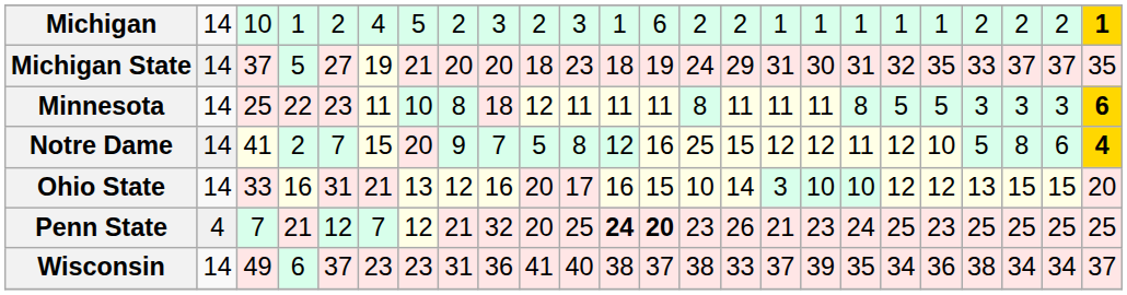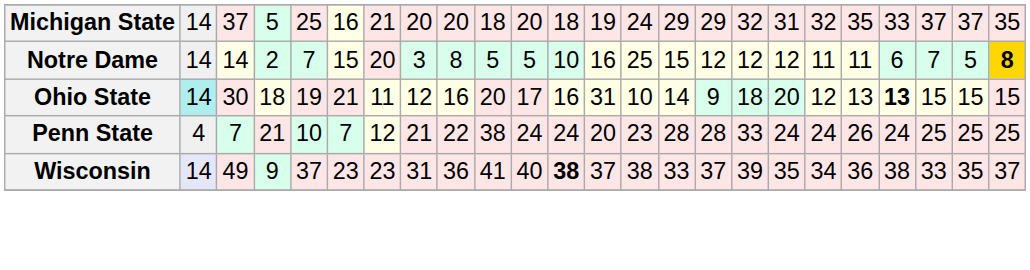- row: Michigan | 14 | 10 | 1 | 2 | 4 | 5 | 2 | 3 | 2 | 3 | 1 | 6 | 2 | 2 | 1 | 1 | 1 | 1 | 1 | 2 | 2 | 2 | 1
Michigan State | column 5: 27 -> 25
Michigan State | column 6: 19 -> 16
Michigan State | column 11: 23 -> 20
Michigan State | column 16: 31 -> 29
Michigan State | column 17: 30 -> 32
- row: Minnesota | 14 | 25 | 22 | 23 | 11 | 10 | 8 | 18 | 12 | 11 | 11 | 11 | 8 | 11 | 11 | 11 | 8 | 5 | 5 | 3 | 3 | 3 | 6
Notre Dame | column 3: 41 -> 14
Notre Dame | column 8: 9 -> 3
Notre Dame | column 9: 7 -> 8
Notre Dame | column 11: 8 -> 5
Notre Dame | column 12: 12 -> 10
Notre Dame | column 18: 11 -> 12
Notre Dame | column 19: 12 -> 11
Notre Dame | column 20: 10 -> 11
Notre Dame | column 21: 5 -> 6
Notre Dame | column 22: 8 -> 7
Notre Dame | column 23: 6 -> 5
Notre Dame | column 24: 4 -> 8
Ohio State | column 2: no background -> paleturquoise background
Ohio State | column 3: 33 -> 30
Ohio State | column 4: 16 -> 18
Ohio State | column 5: 31 -> 19
Ohio State | column 7: 13 -> 11
Ohio State | column 13: 15 -> 31
Ohio State | column 16: 3 -> 9
Ohio State | column 17: 10 -> 18
Ohio State | column 18: 10 -> 20
Ohio State | column 20: 12 -> 13
Ohio State | column 21: normal -> bold
Ohio State | column 24: 20 -> 15
Penn State | column 5: 12 -> 10
Penn State | column 9: 32 -> 22
Penn State | column 10: 20 -> 38
Penn State | column 11: 25 -> 24
Penn State | column 12: bold -> normal
Penn State | column 13: bold -> normal
Penn State | column 15: 26 -> 28
Penn State | column 16: 21 -> 28
Penn State | column 17: 23 -> 33
Penn State | column 19: 25 -> 24
Penn State | column 20: 23 -> 26
Penn State | column 21: 25 -> 24
Wisconsin | column 2: no background -> lavender background
Wisconsin | column 4: 6 -> 9
Wisconsin | column 12: normal -> bold
Wisconsin | column 22: 34 -> 33
Wisconsin | column 23: 34 -> 35
